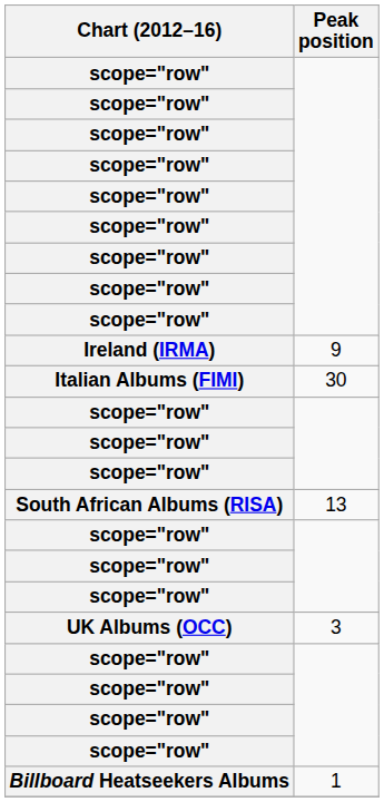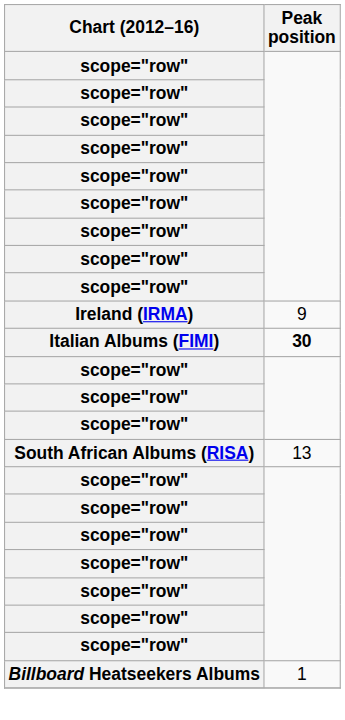Italian Albums (FIMI) | Peak position: normal -> bold
- row: UK Albums (OCC) | 3
